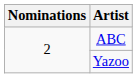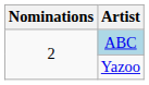ABC | Artist: no background -> lightblue background
